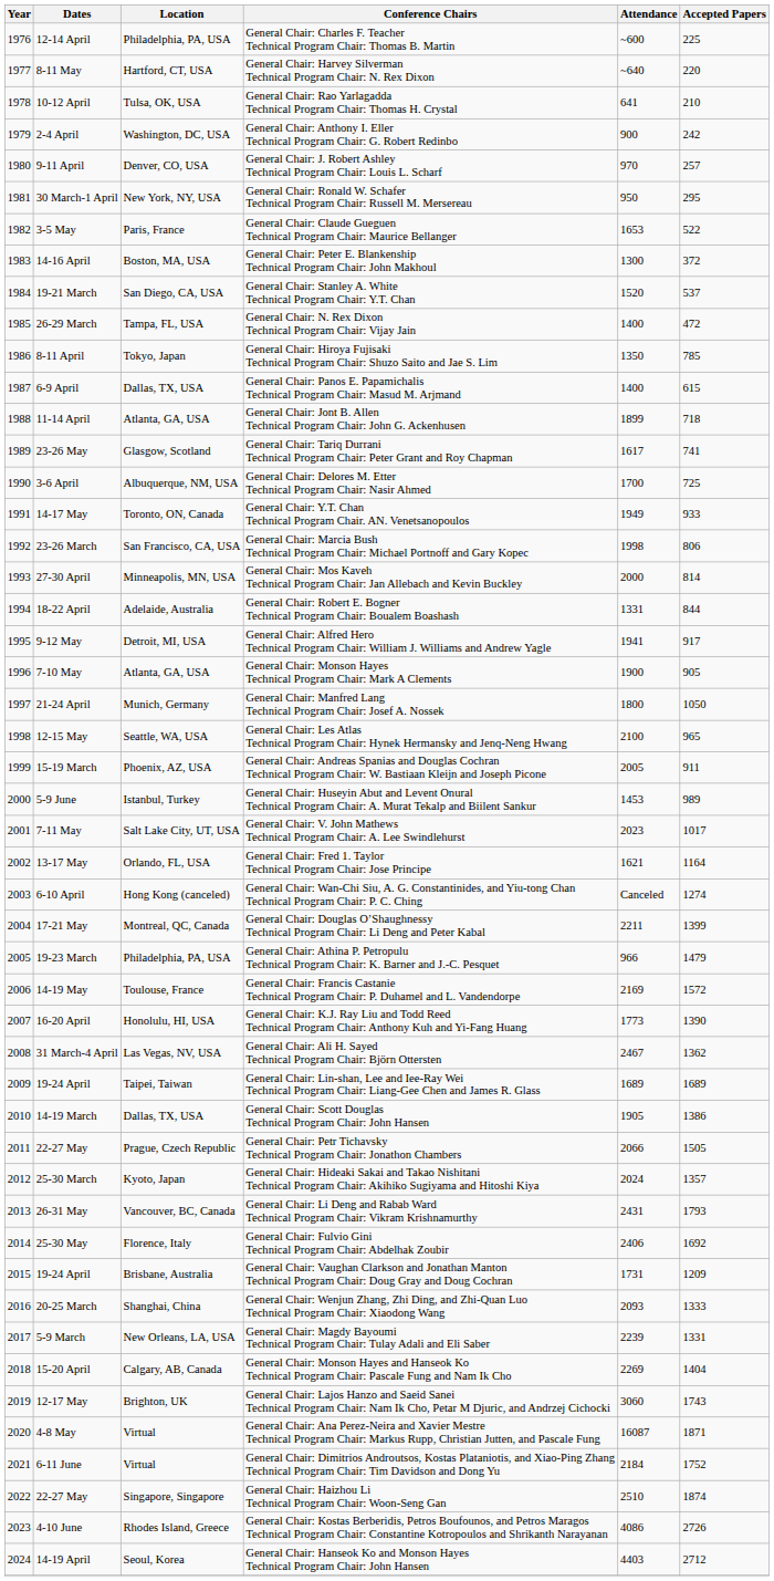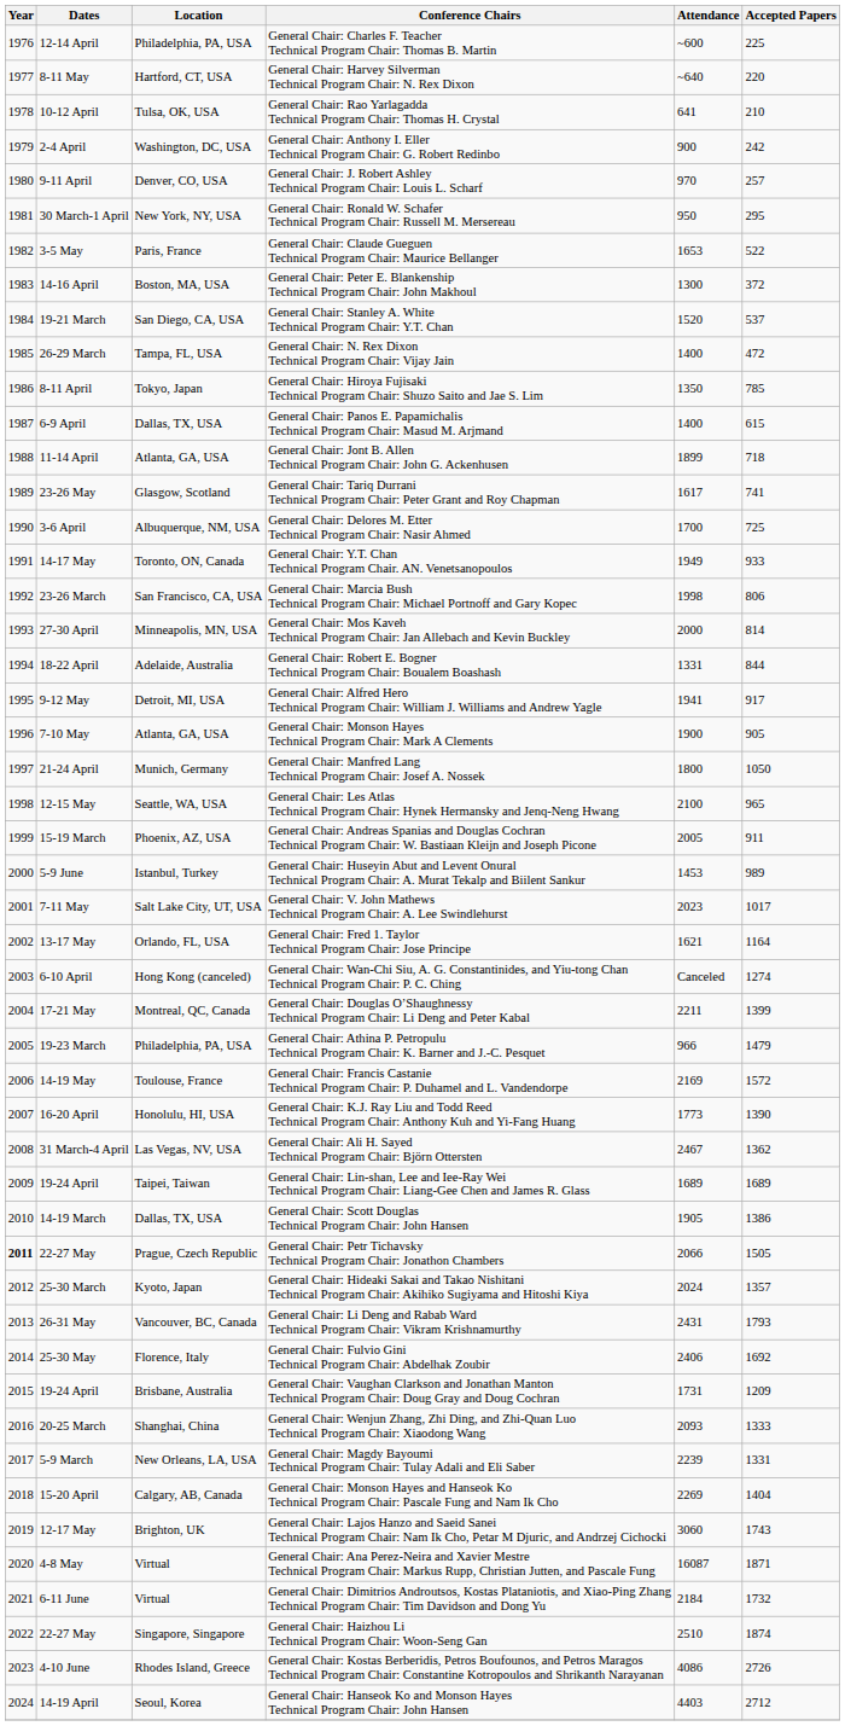row 37 | Year: normal -> bold
row 47 | Accepted Papers: 1752 -> 1732
